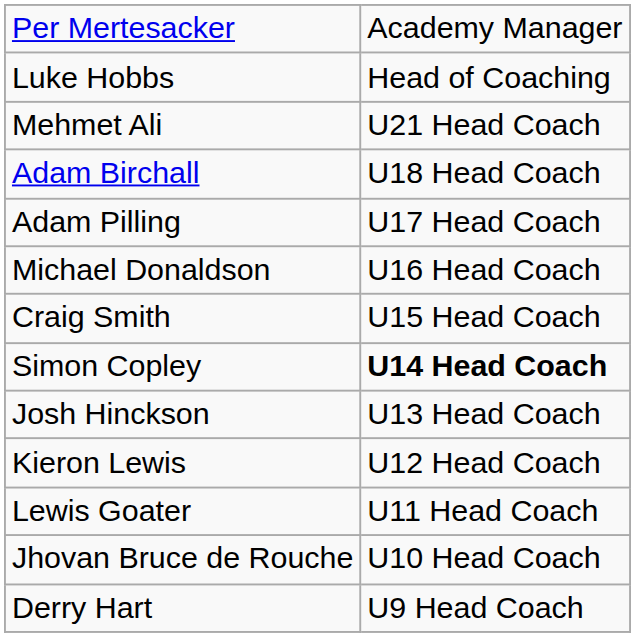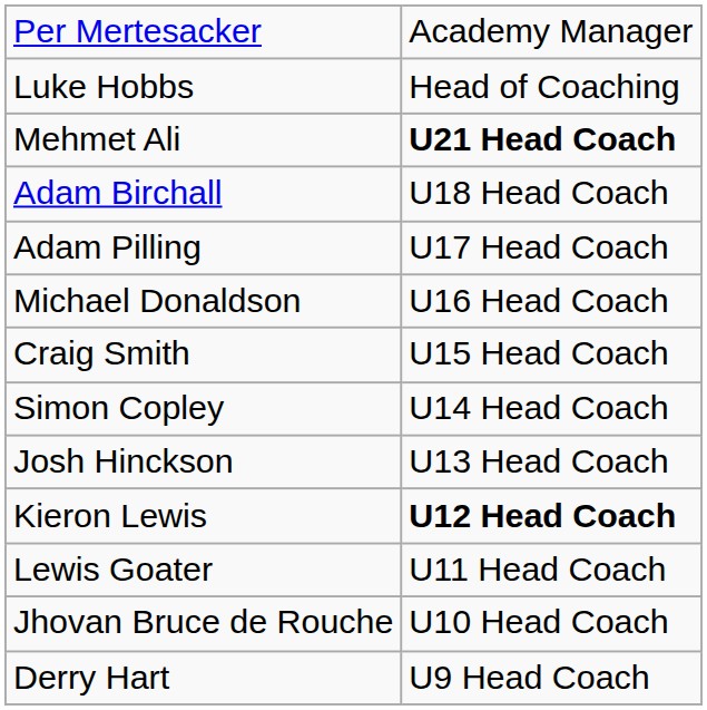Mehmet Ali | column 2: normal -> bold
Simon Copley | column 2: bold -> normal
Kieron Lewis | column 2: normal -> bold
